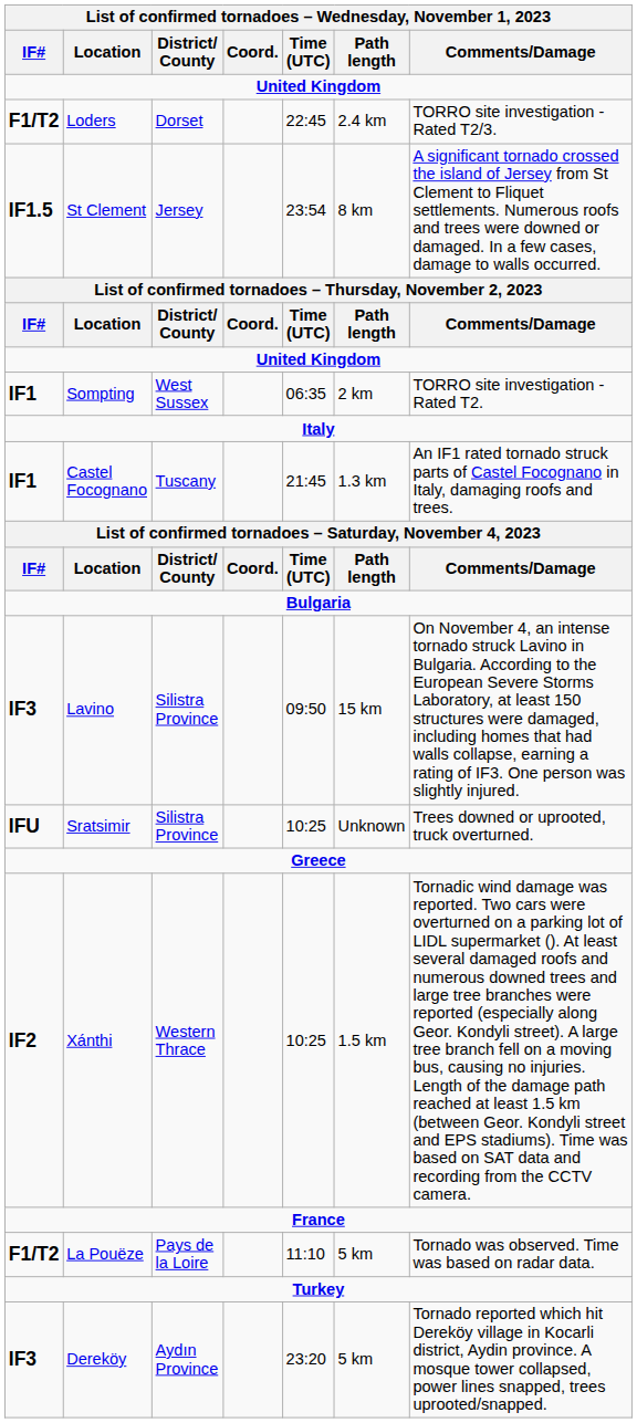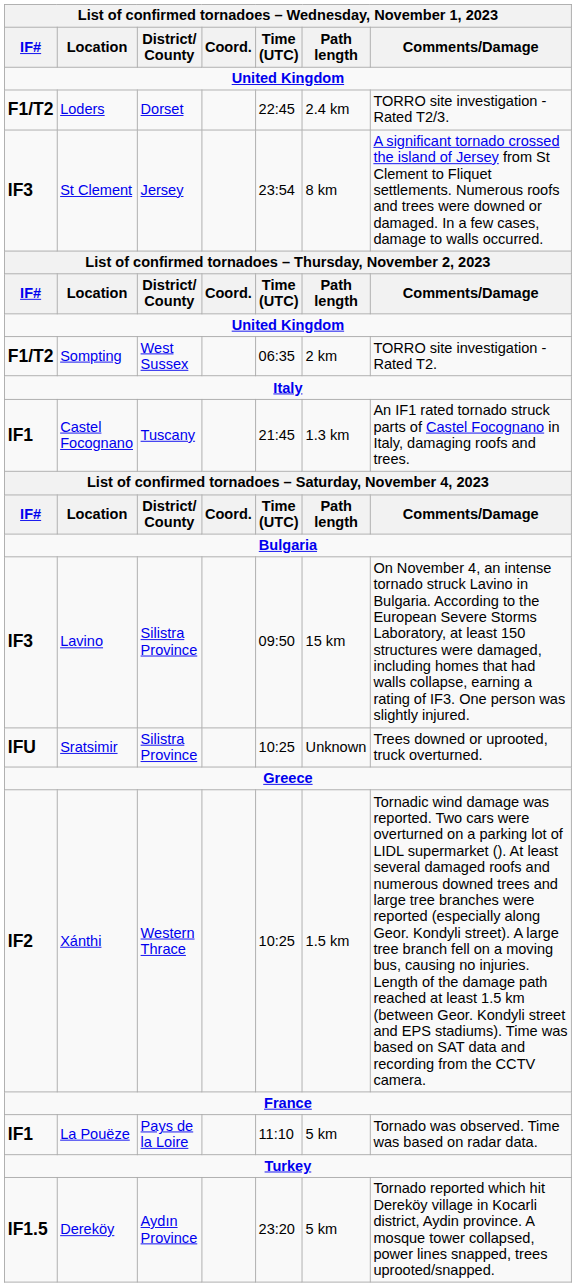St Clement | IF#: IF1.5 -> IF3
Sompting | IF#: IF1 -> F1/T2
La Pouëze | IF#: F1/T2 -> IF1
Dereköy | IF#: IF3 -> IF1.5
